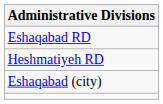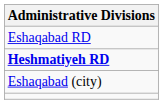row 3 | column 1: normal -> bold
